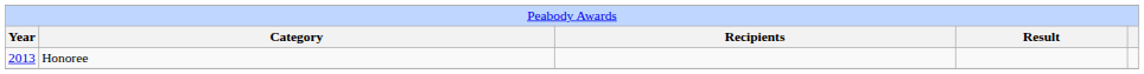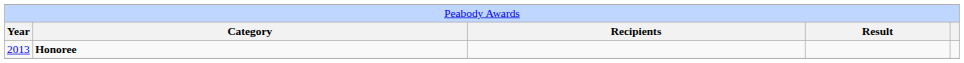2013 | column 2: normal -> bold
